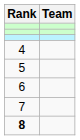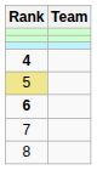row 5 | Rank: normal -> bold
row 6 | Rank: no background -> khaki background
row 7 | Rank: normal -> bold
row 9 | Rank: bold -> normal
